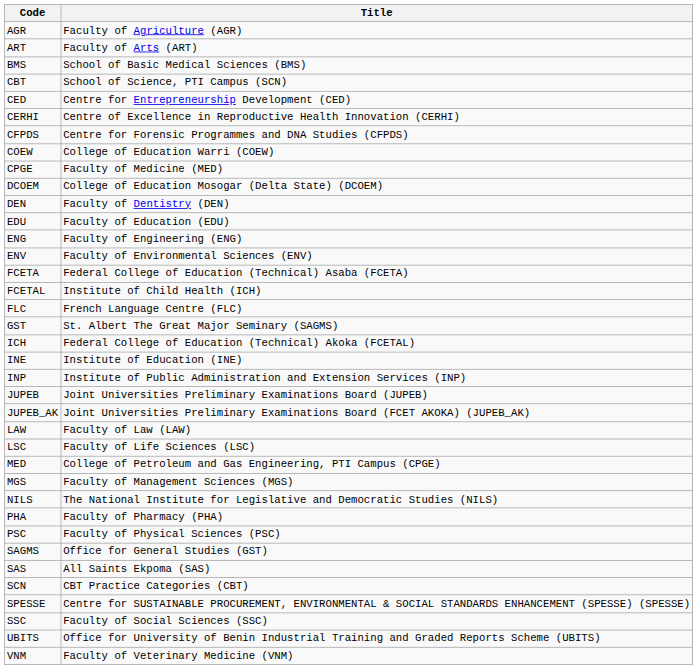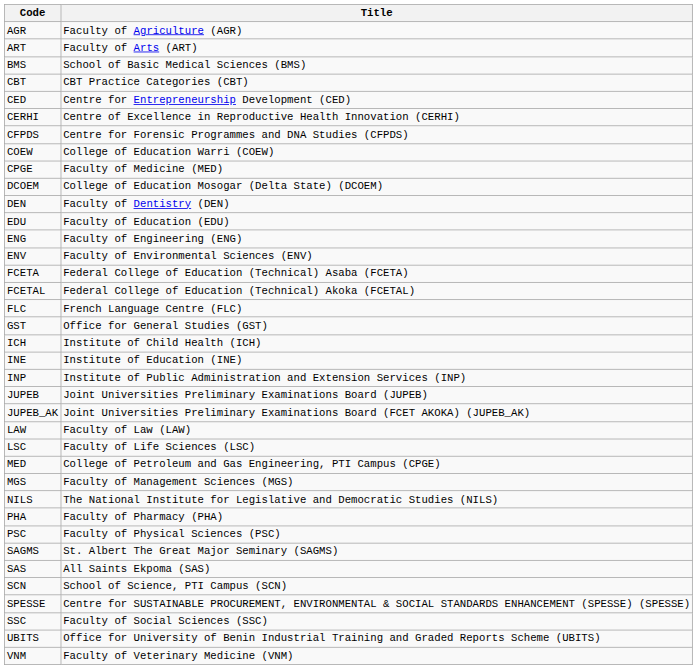CBT | Title: School of Science, PTI Campus (SCN) -> CBT Practice Categories (CBT)
FCETAL | Title: Institute of Child Health (ICH) -> Federal College of Education (Technical) Akoka (FCETAL)
GST | Title: St. Albert The Great Major Seminary (SAGMS) -> Office for General Studies (GST)
ICH | Title: Federal College of Education (Technical) Akoka (FCETAL) -> Institute of Child Health (ICH)
SAGMS | Title: Office for General Studies (GST) -> St. Albert The Great Major Seminary (SAGMS)
SCN | Title: CBT Practice Categories (CBT) -> School of Science, PTI Campus (SCN)
